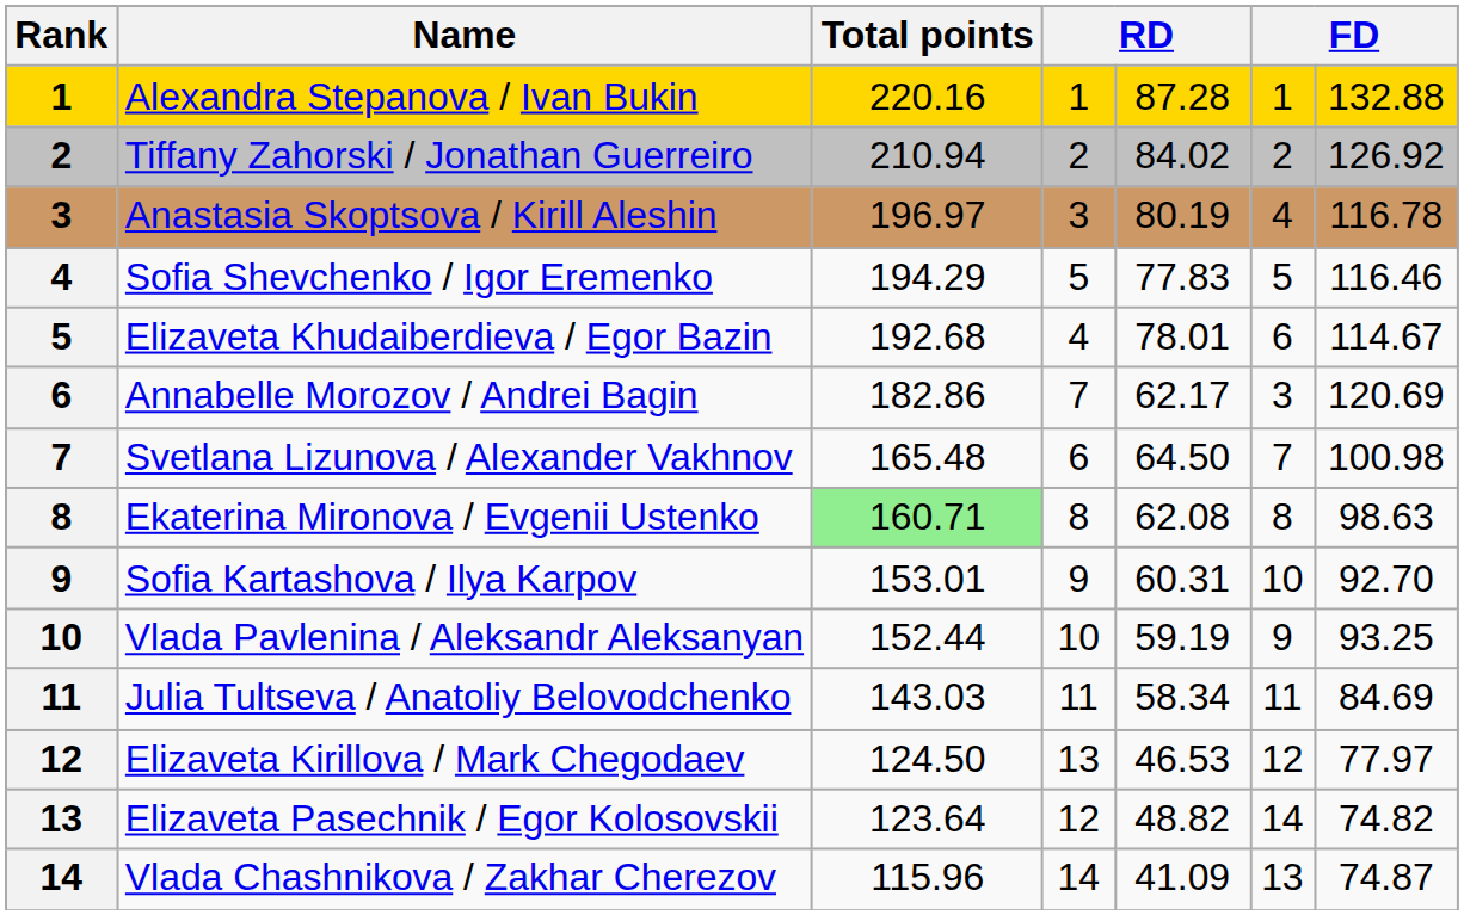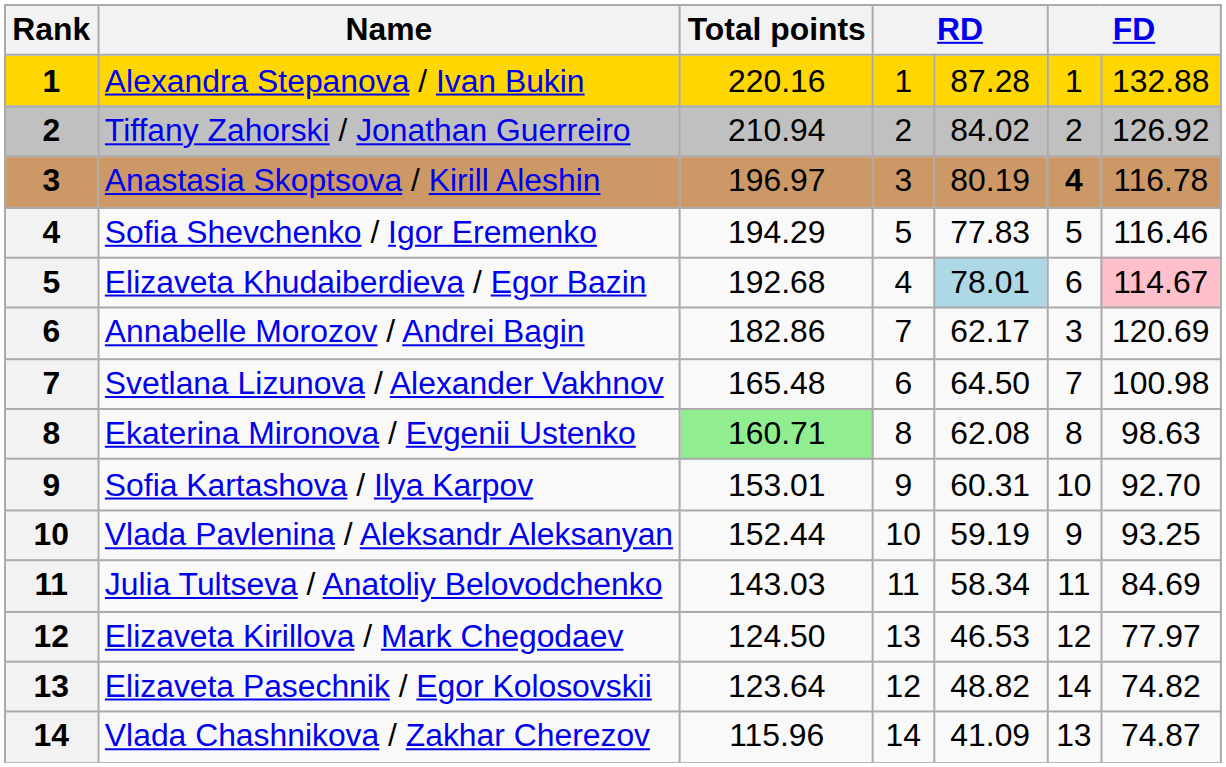Anastasia Skoptsova / Kirill Aleshin | column 6: normal -> bold
Elizaveta Khudaiberdieva / Egor Bazin | column 5: no background -> lightblue background
Elizaveta Khudaiberdieva / Egor Bazin | column 7: no background -> pink background
